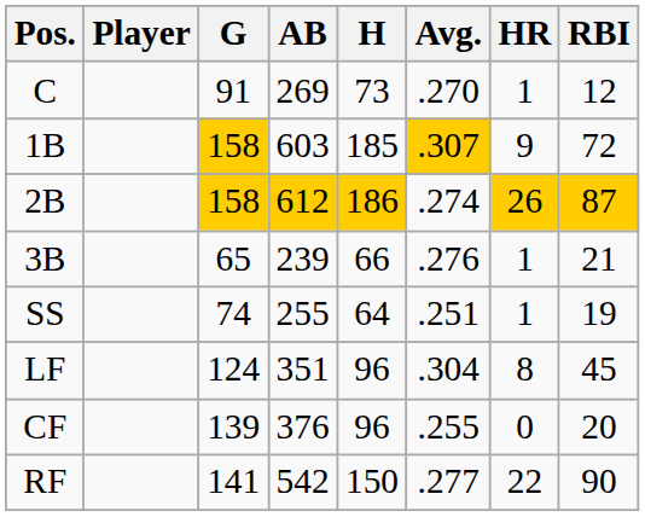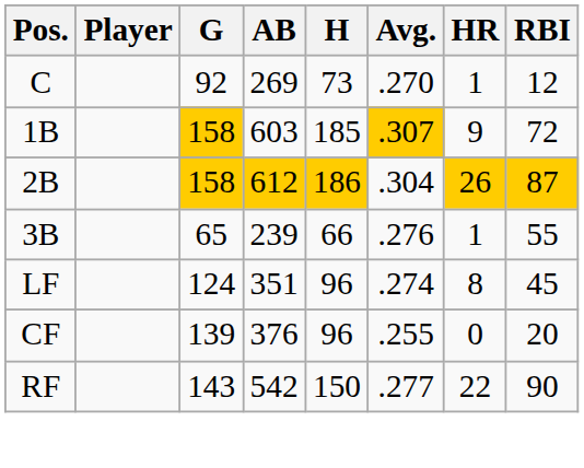C | G: 91 -> 92
2B | Avg.: .274 -> .304
3B | RBI: 21 -> 55
- row: SS | 74 | 255 | 64 | .251 | 1 | 19
LF | Avg.: .304 -> .274
RF | G: 141 -> 143
